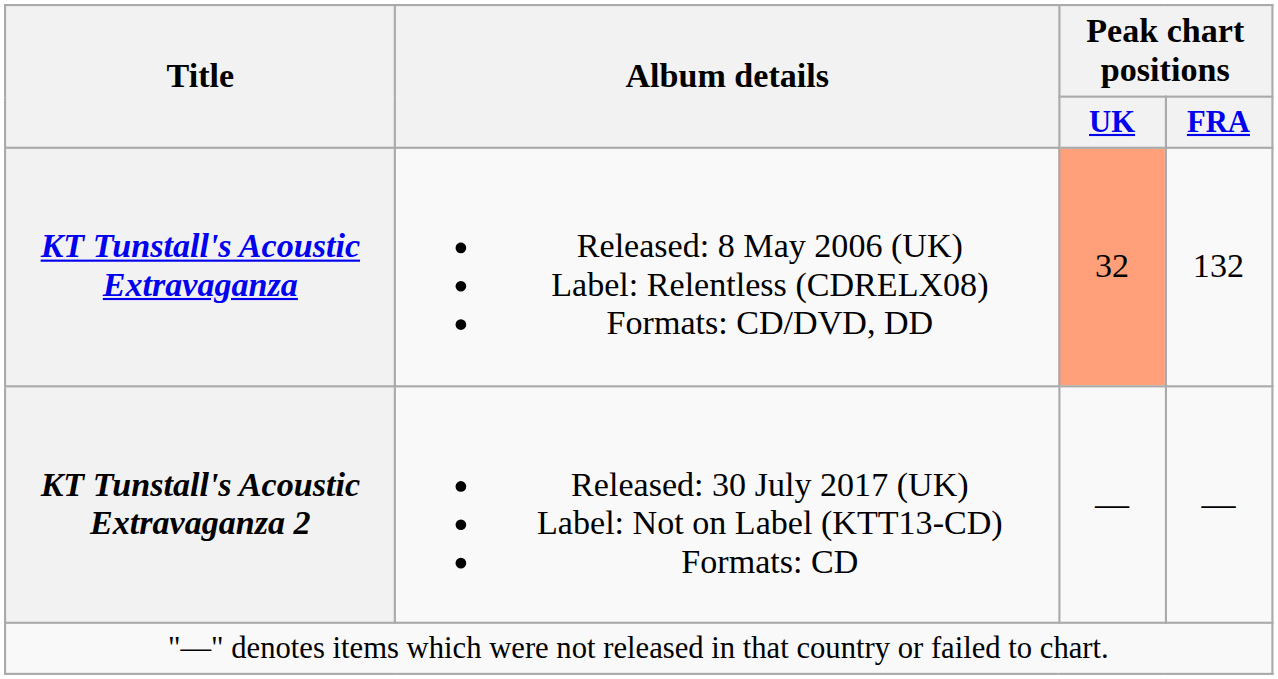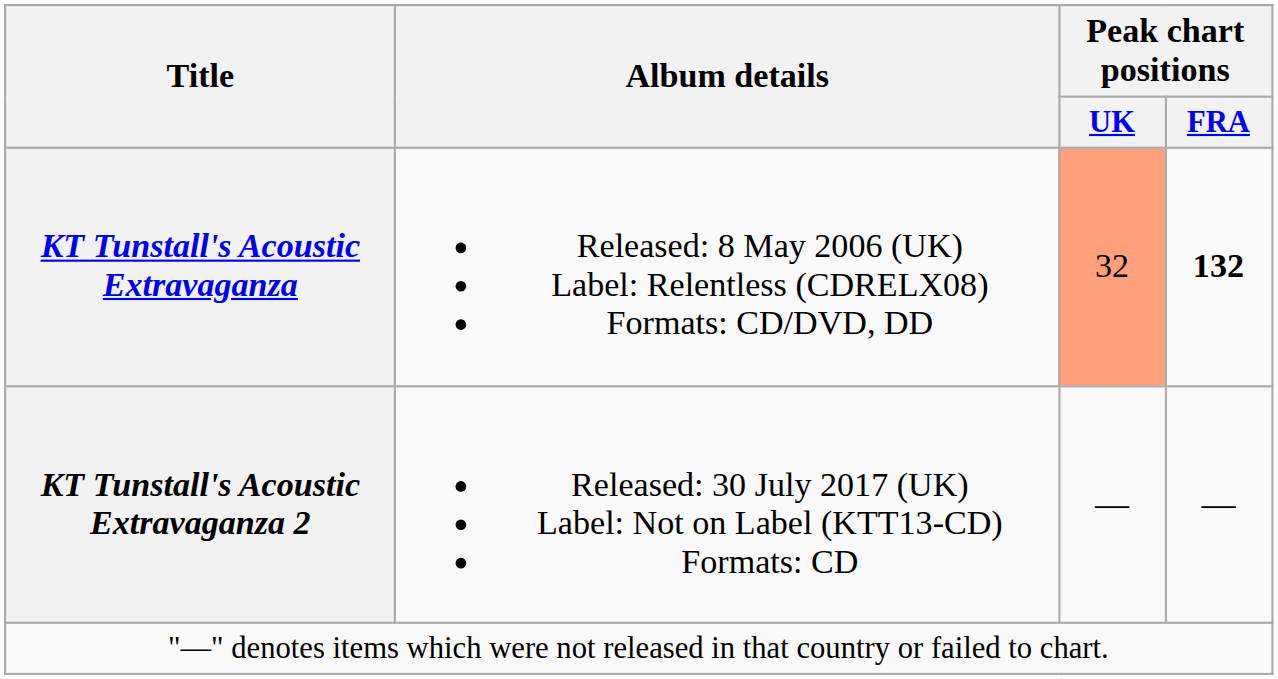KT Tunstall's Acoustic Extravaganza | Peak chart positions / FRA: normal -> bold
